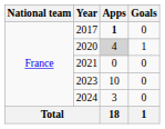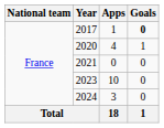2017 | Apps: bold -> normal
2017 | Goals: normal -> bold
2020 | Apps: lightgrey background -> no background
